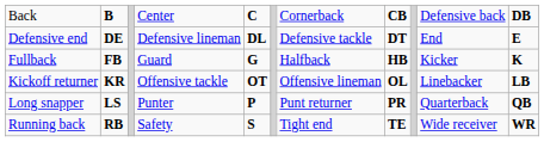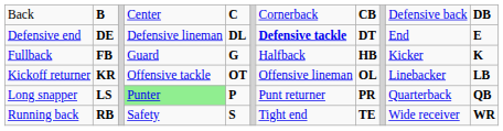Defensive end | column 7: normal -> bold
Long snapper | column 4: no background -> lightgreen background
